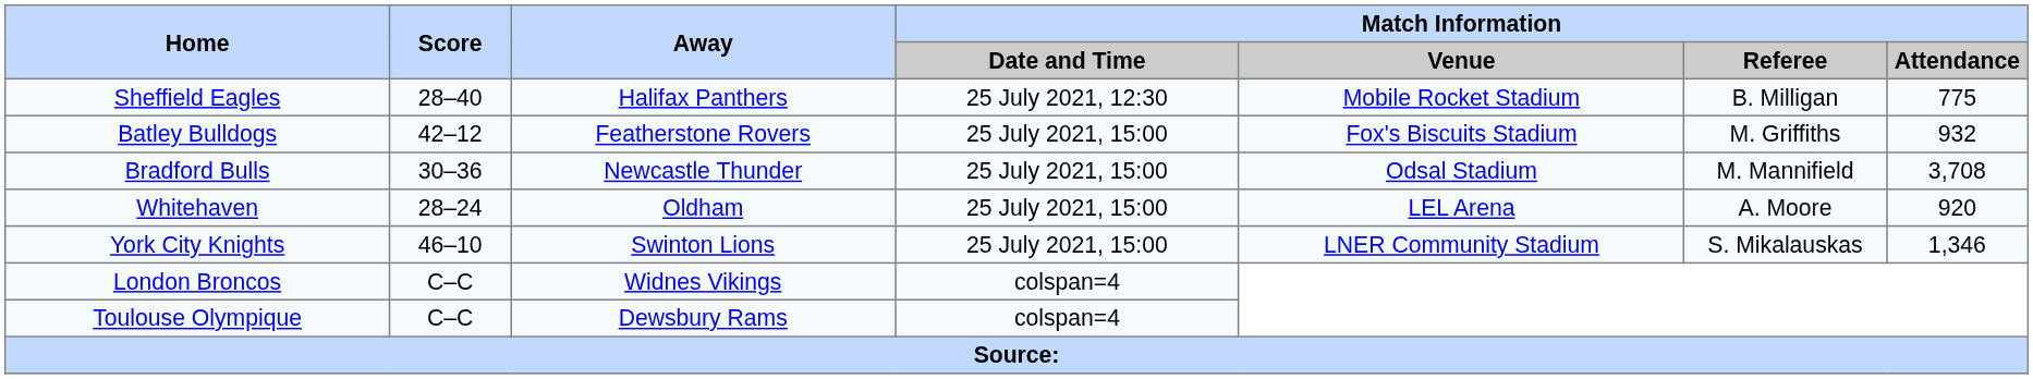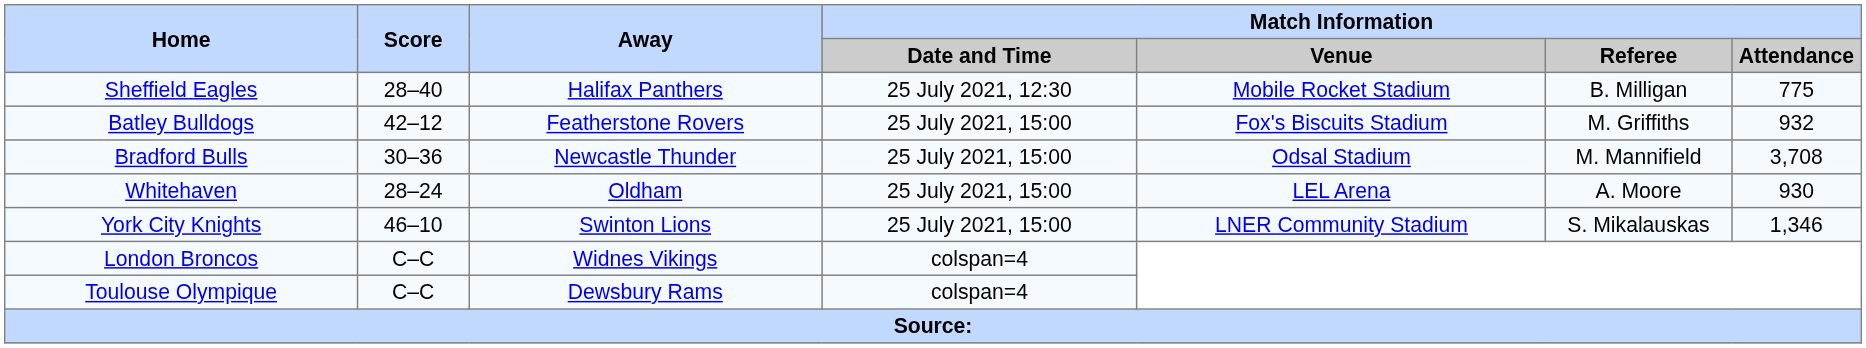Whitehaven | Match Information / Attendance: 920 -> 930
